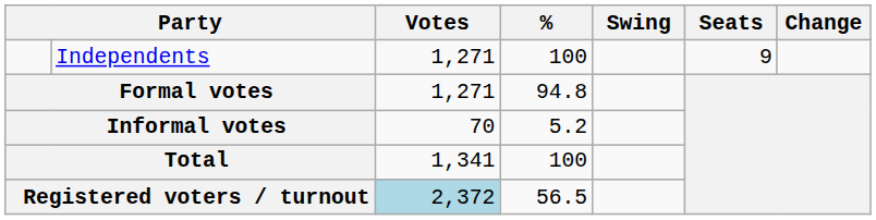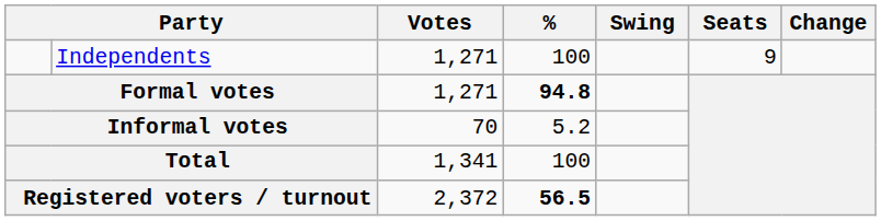Formal votes | %: normal -> bold
Registered voters / turnout | Votes: lightblue background -> no background
Registered voters / turnout | %: normal -> bold
